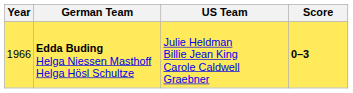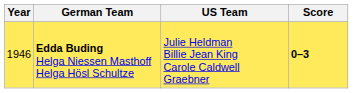Edda Buding Helga Niessen Masthoff Helga Hösl Schultze | Year: 1966 -> 1946
